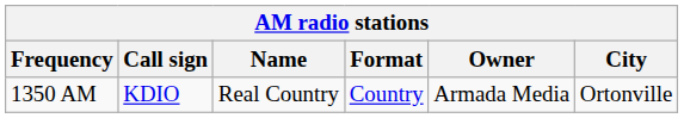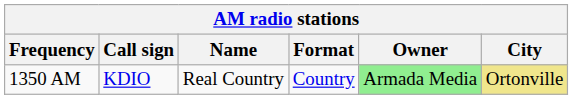1350 AM | Owner: no background -> lightgreen background
1350 AM | City: no background -> khaki background
